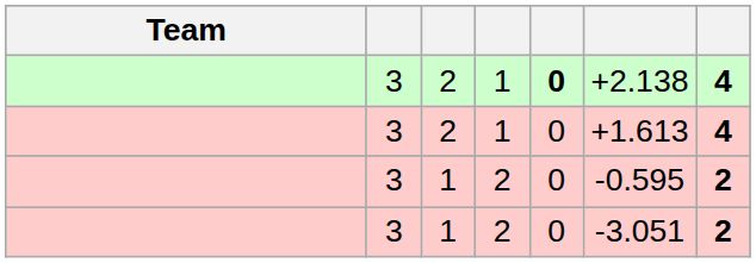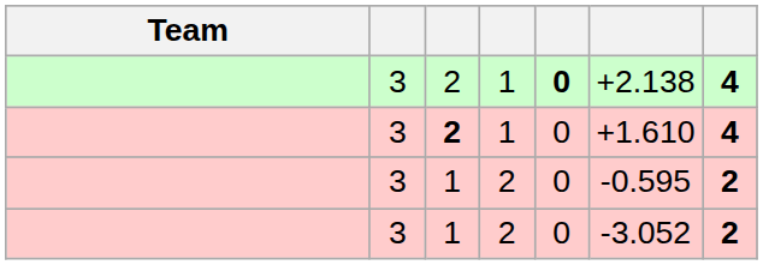row 3 | column 3: normal -> bold
row 3 | column 6: +1.613 -> +1.610
row 5 | column 6: -3.051 -> -3.052
